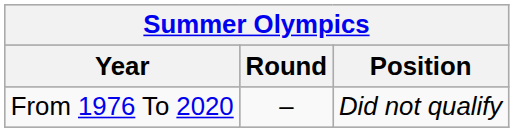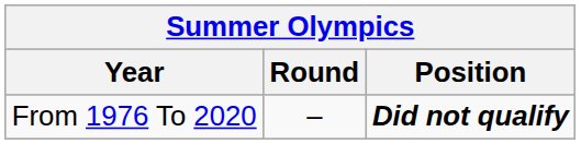From 1976 To 2020 | Position: normal -> bold
